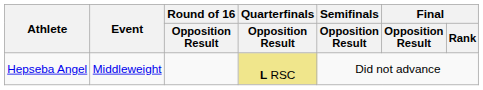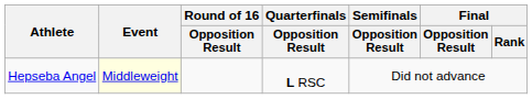Hepseba Angel | Event: no background -> lightyellow background
Hepseba Angel | Quarterfinals / Opposition Result: khaki background -> no background
